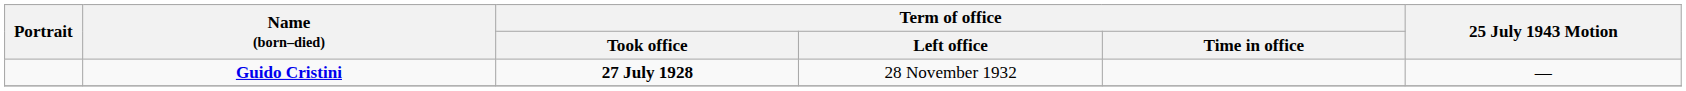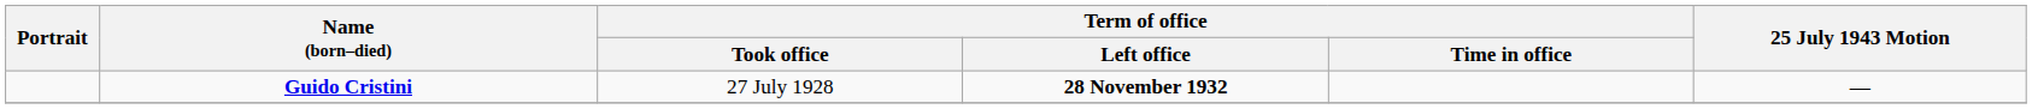Guido Cristini | Term of office / Took office: bold -> normal
Guido Cristini | Term of office / Left office: normal -> bold
